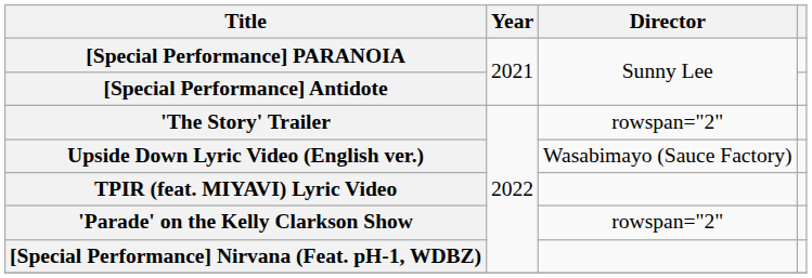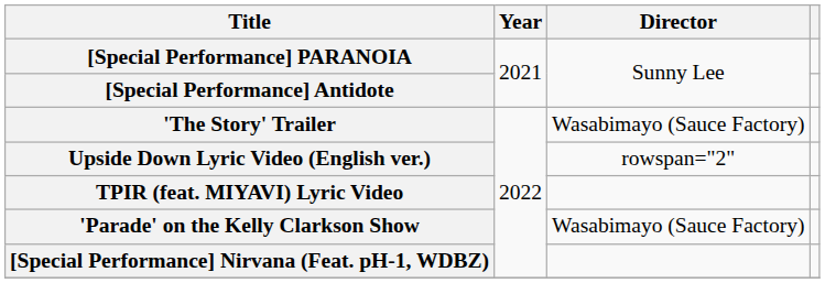'The Story' Trailer | Director: rowspan="2" -> Wasabimayo (Sauce Factory)
Upside Down Lyric Video (English ver.) | Director: Wasabimayo (Sauce Factory) -> rowspan="2"
'Parade' on the Kelly Clarkson Show | Director: rowspan="2" -> Wasabimayo (Sauce Factory)
